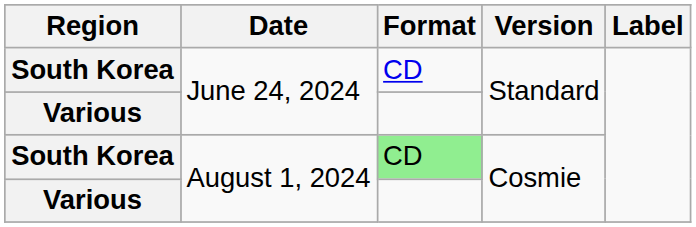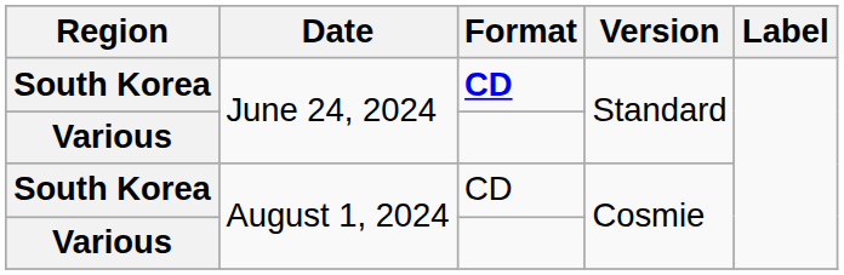South Korea / June 24, 2024 | Format: normal -> bold
South Korea / August 1, 2024 | Format: lightgreen background -> no background
